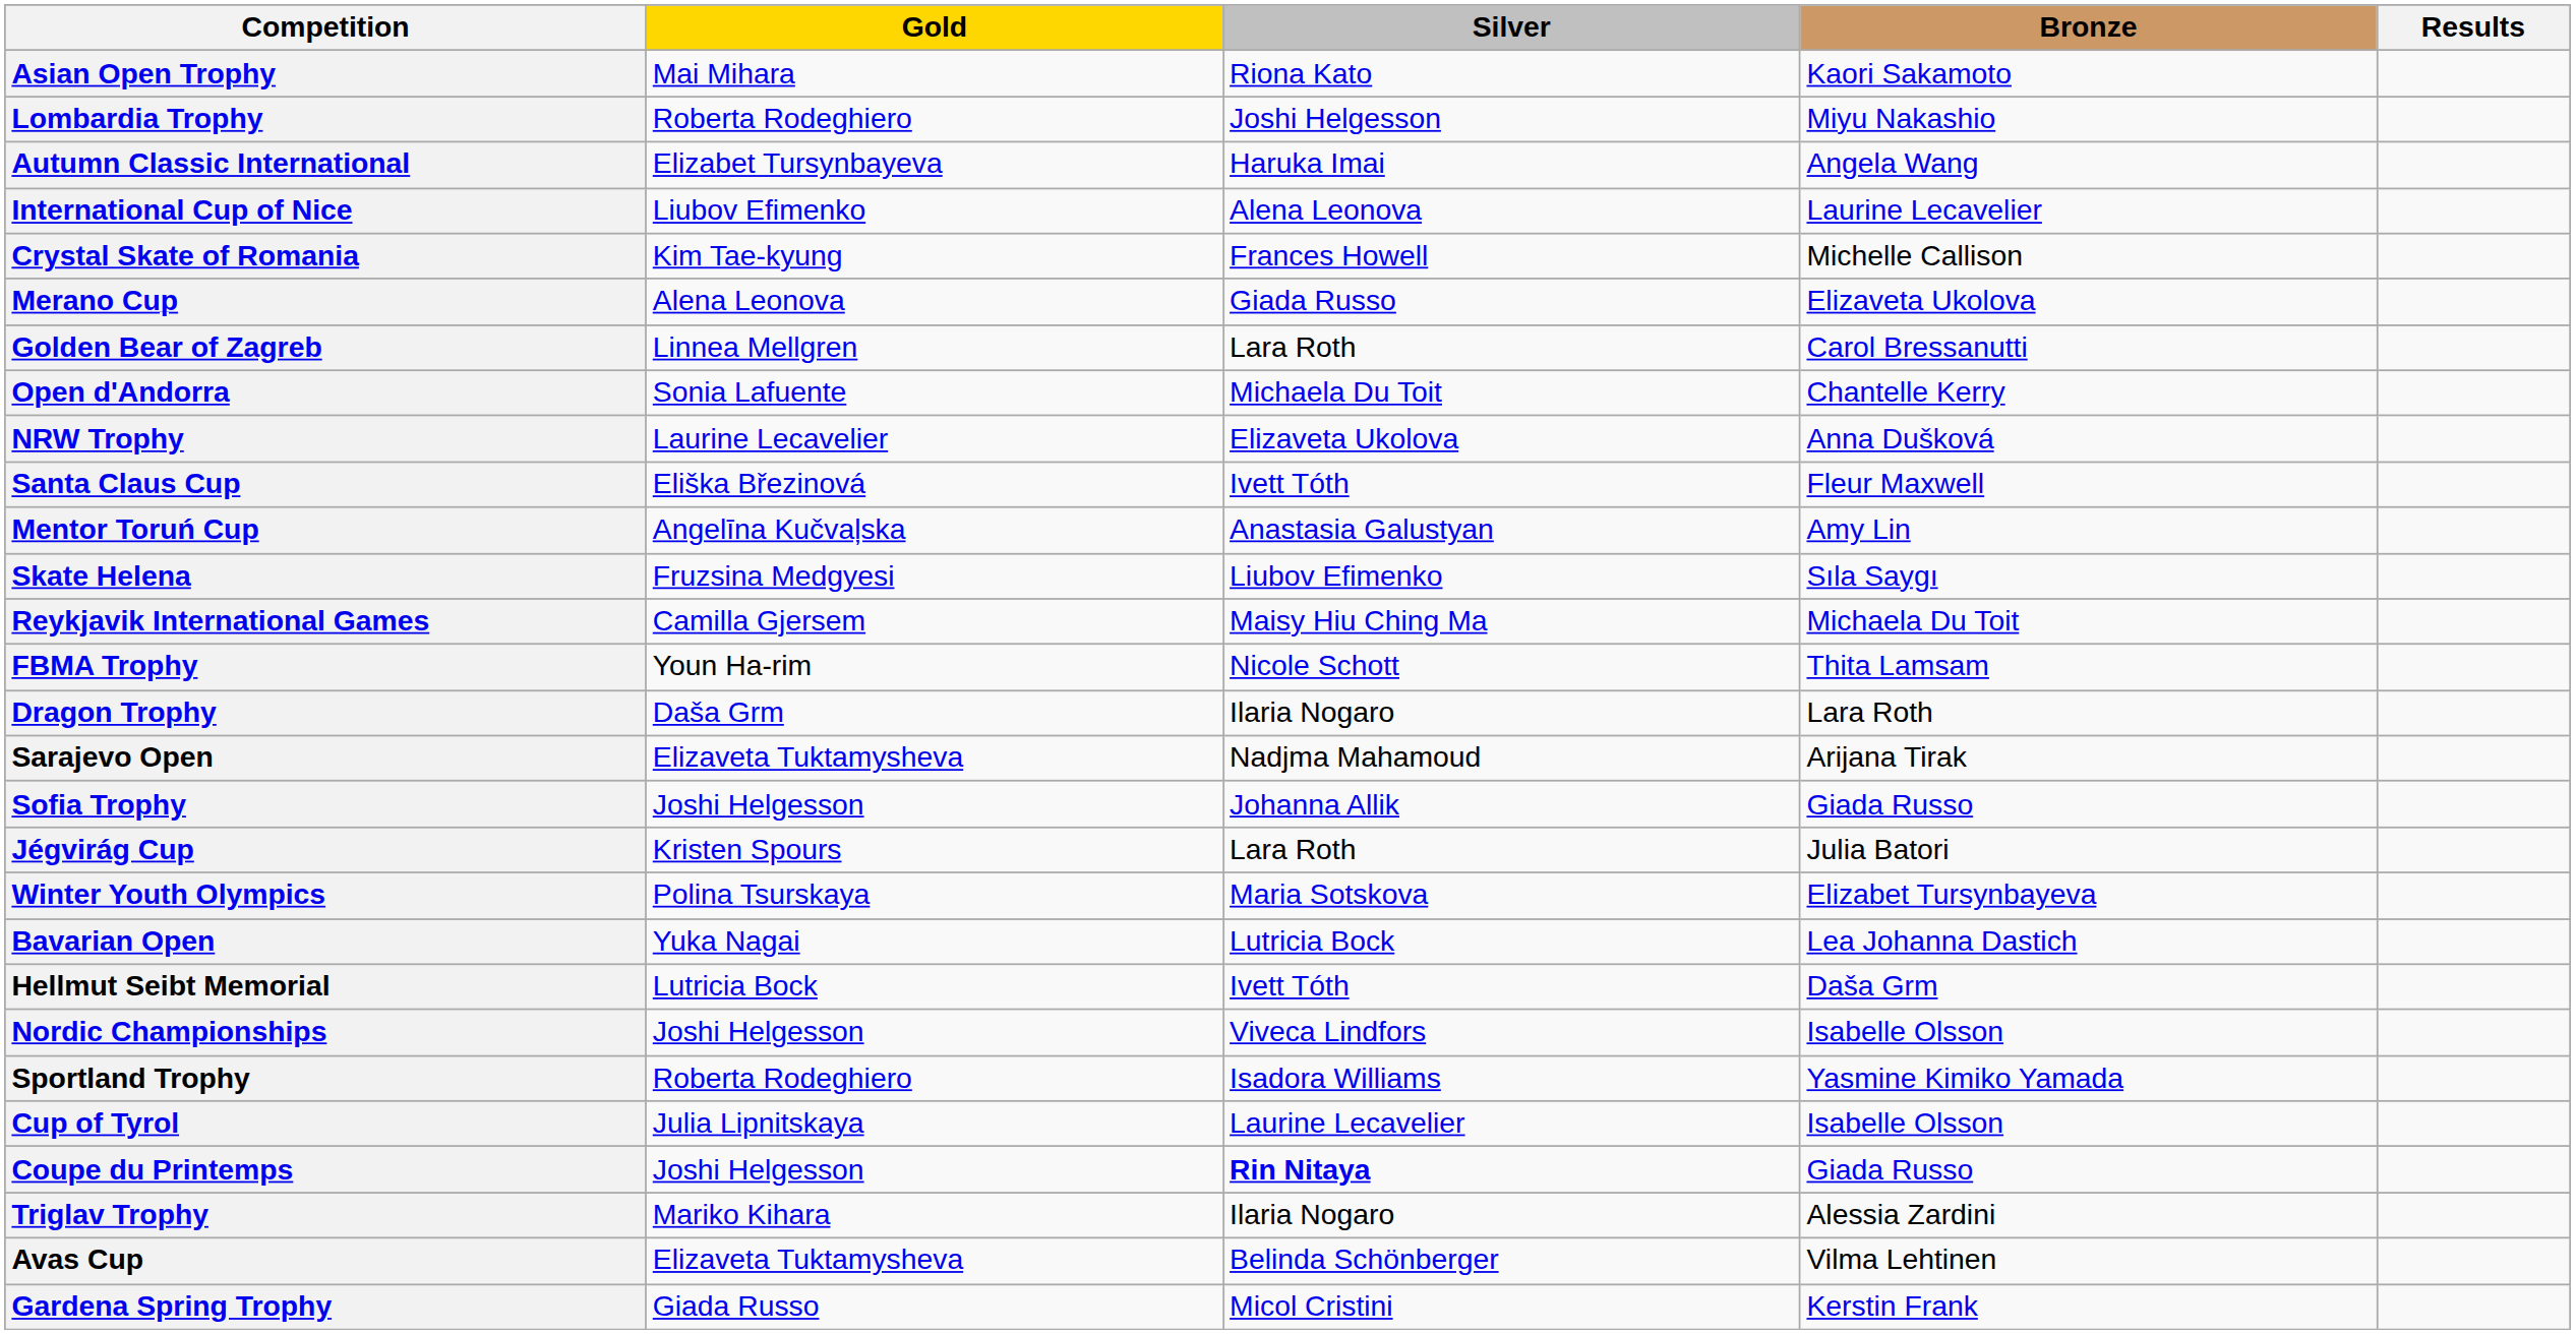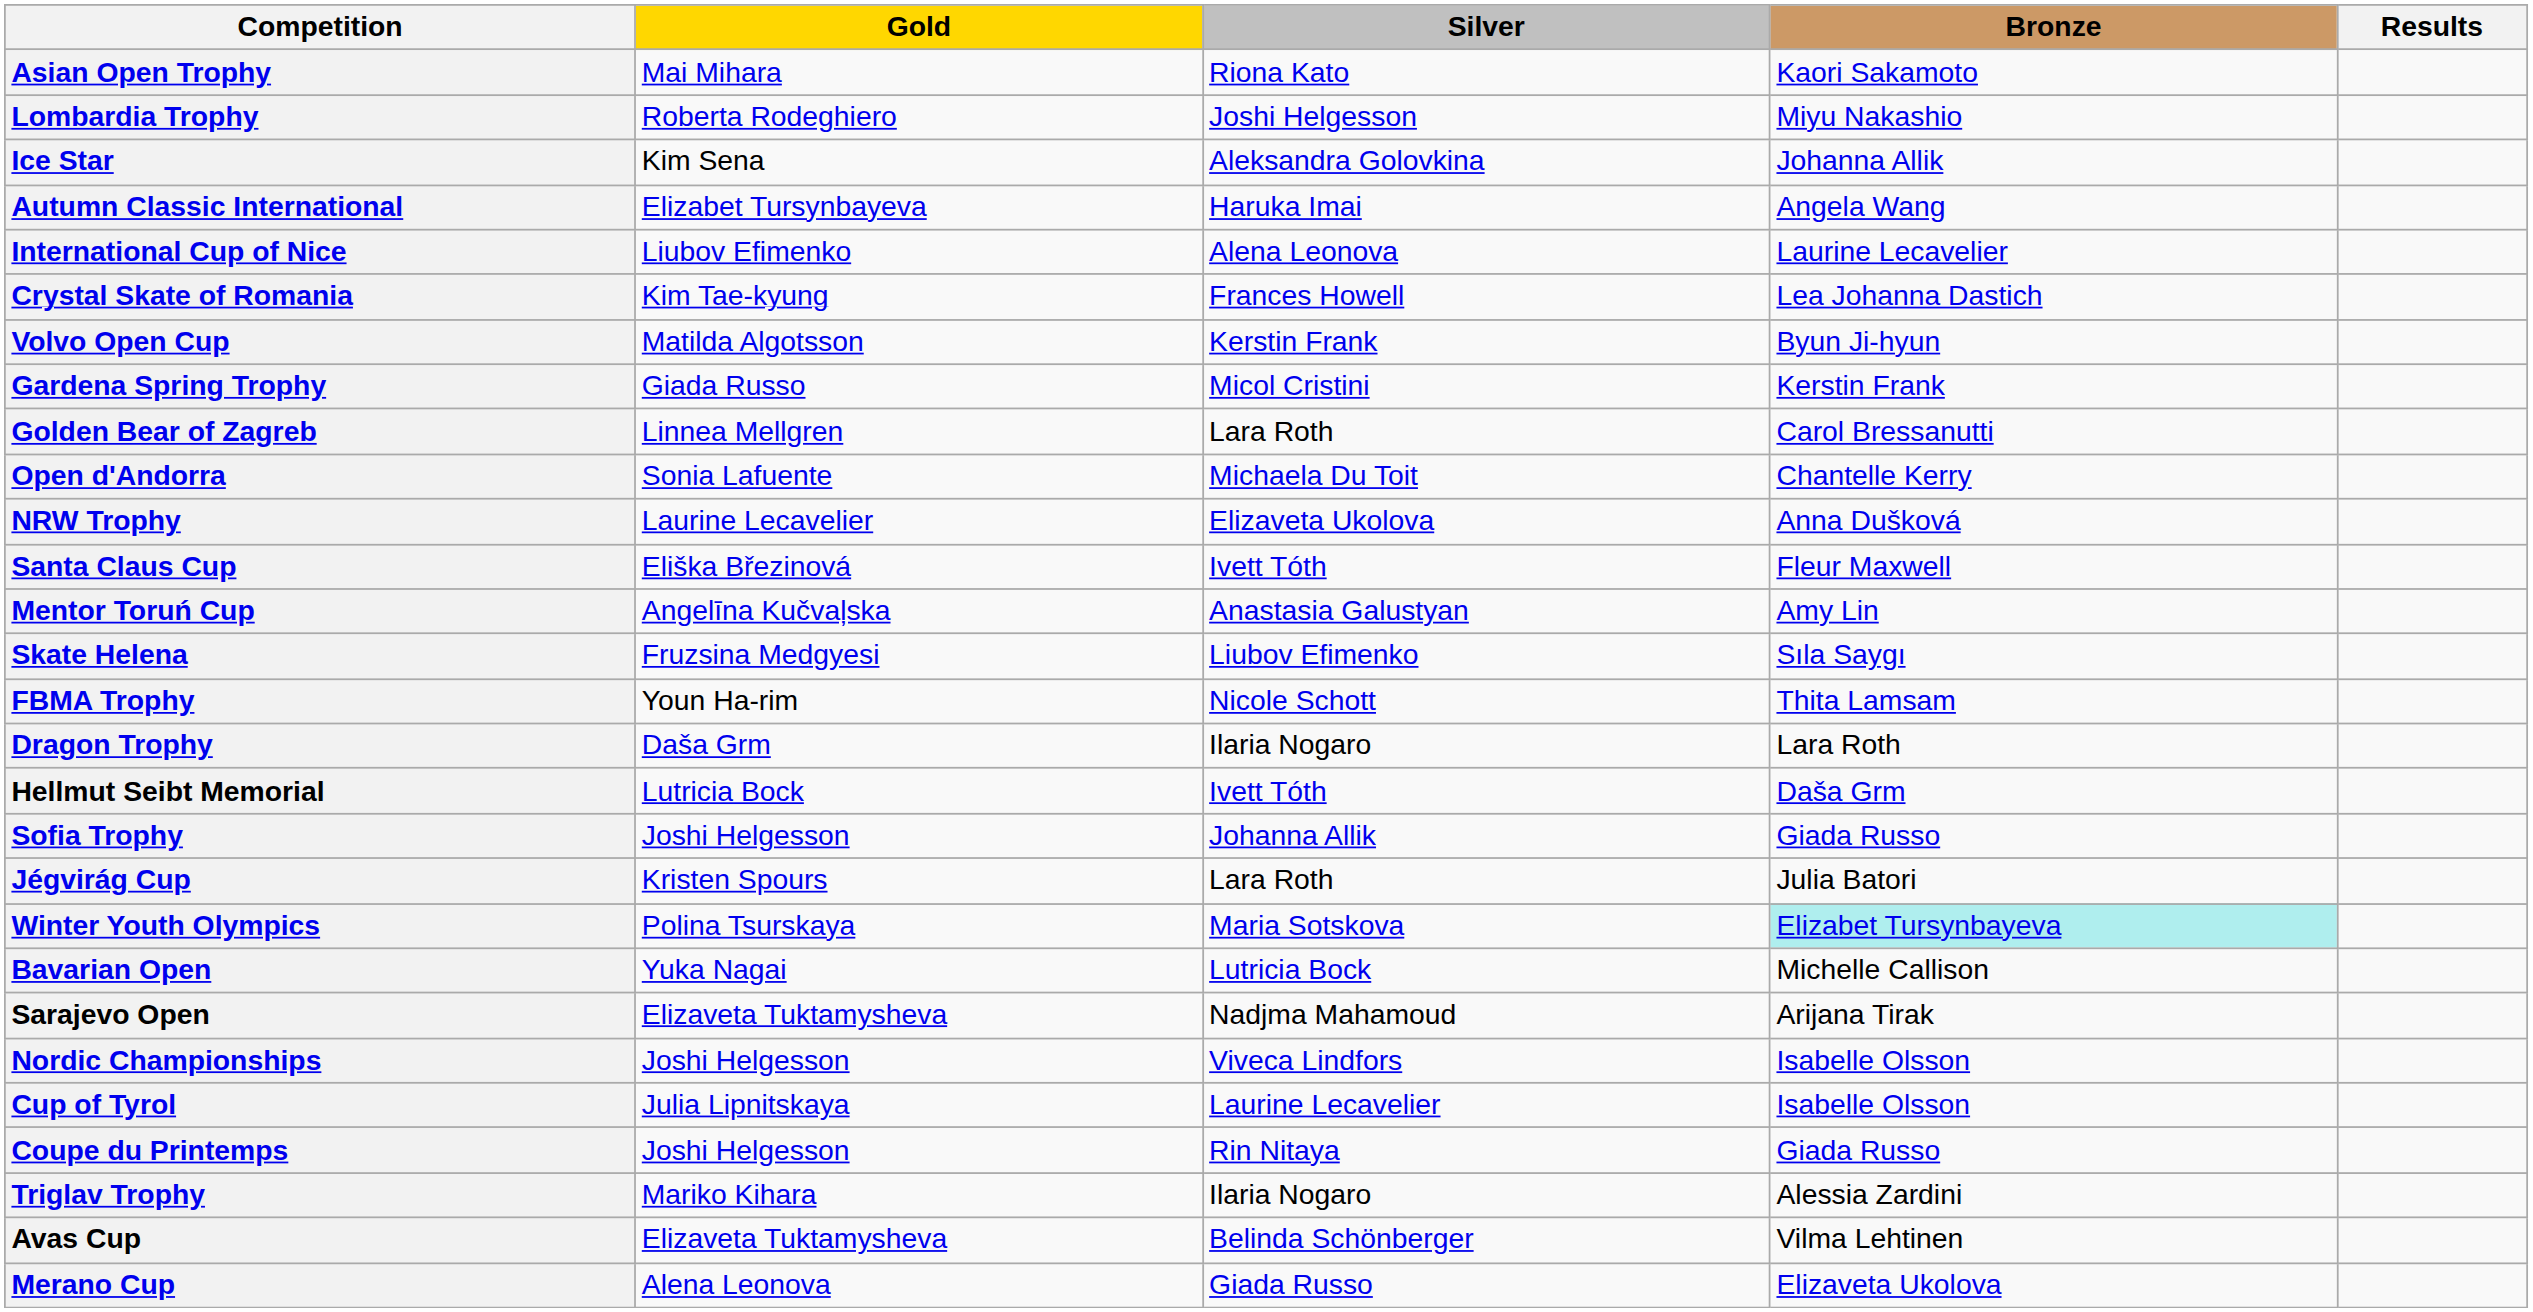+ row: Ice Star | Kim Sena | Aleksandra Golovkina | Johanna Allik
Crystal Skate of Romania | Bronze: Michelle Callison -> Lea Johanna Dastich
+ row: Volvo Open Cup | Matilda Algotsson | Kerstin Frank | Byun Ji-hyun
rows swapped: Merano Cup <-> Gardena Spring Trophy
- row: Reykjavik International Games | Camilla Gjersem | Maisy Hiu Ching Ma | Michaela Du Toit
rows swapped: Sarajevo Open <-> Hellmut Seibt Memorial
Winter Youth Olympics | Bronze: no background -> paleturquoise background
Bavarian Open | Bronze: Lea Johanna Dastich -> Michelle Callison
- row: Sportland Trophy | Roberta Rodeghiero | Isadora Williams | Yasmine Kimiko Yamada
Coupe du Printemps | Silver: bold -> normal
